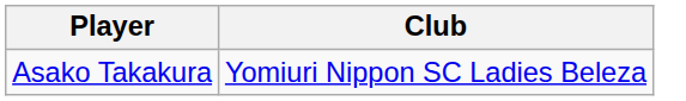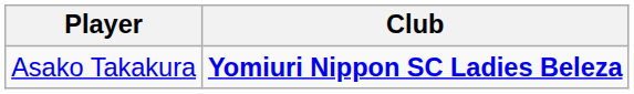Asako Takakura | Club: normal -> bold
